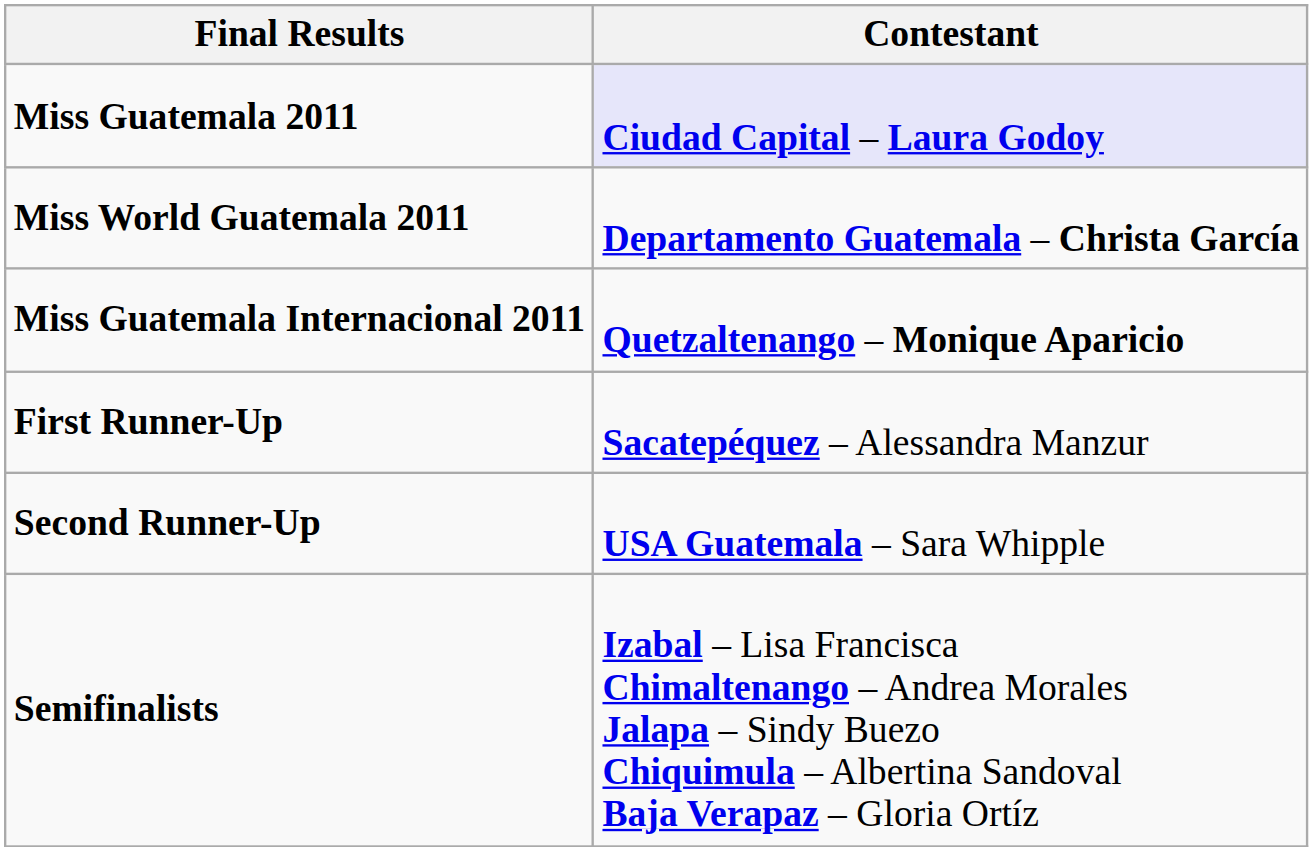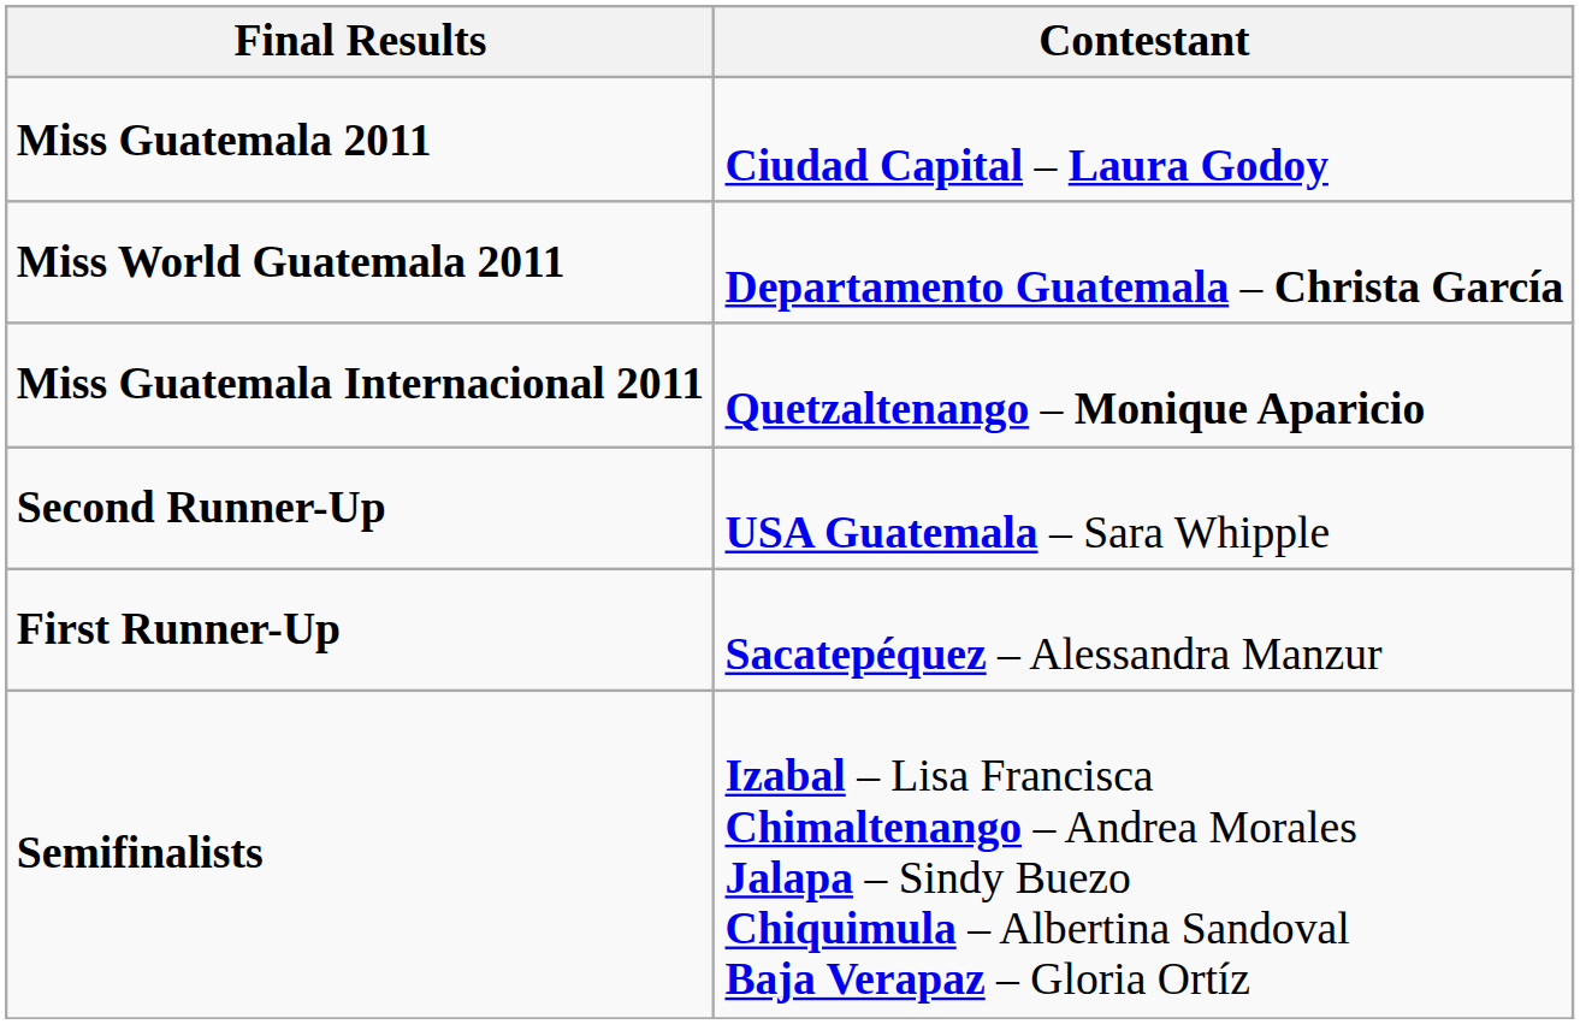Miss Guatemala 2011 | Contestant: lavender background -> no background
rows swapped: First Runner-Up <-> Second Runner-Up
